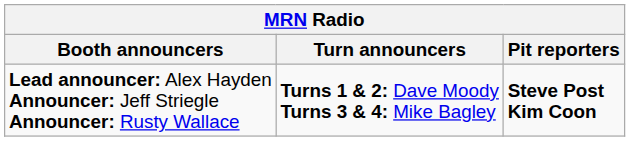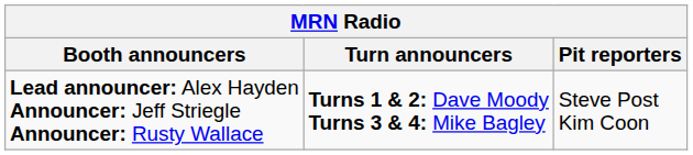row 3 | Pit reporters: bold -> normal
